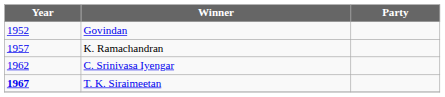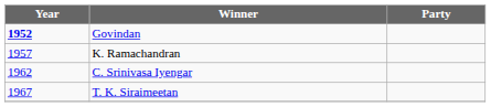Govindan | Year: normal -> bold
T. K. Siraimeetan | Year: bold -> normal
